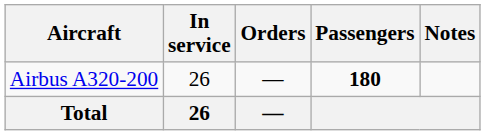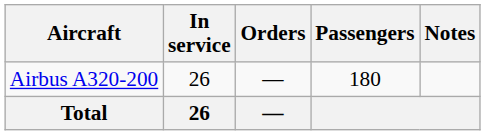Airbus A320-200 | Passengers: bold -> normal
